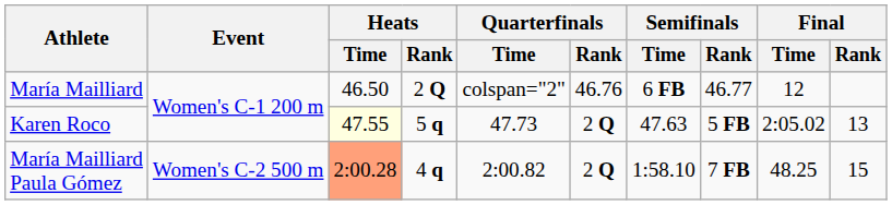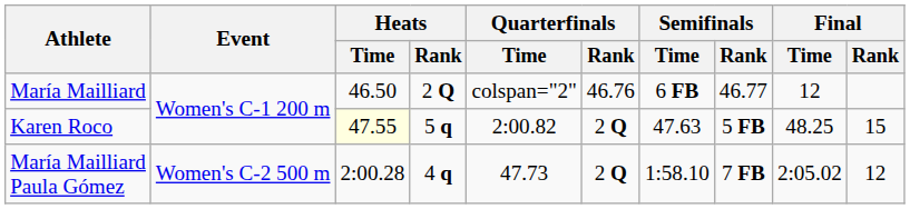Karen Roco | Quarterfinals / Time: 47.73 -> 2:00.82
Karen Roco | Final / Time: 2:05.02 -> 48.25
Karen Roco | Final / Rank: 13 -> 15
María Mailliard Paula Gómez | Heats / Time: lightsalmon background -> no background
María Mailliard Paula Gómez | Quarterfinals / Time: 2:00.82 -> 47.73
María Mailliard Paula Gómez | Final / Time: 48.25 -> 2:05.02
María Mailliard Paula Gómez | Final / Rank: 15 -> 12
